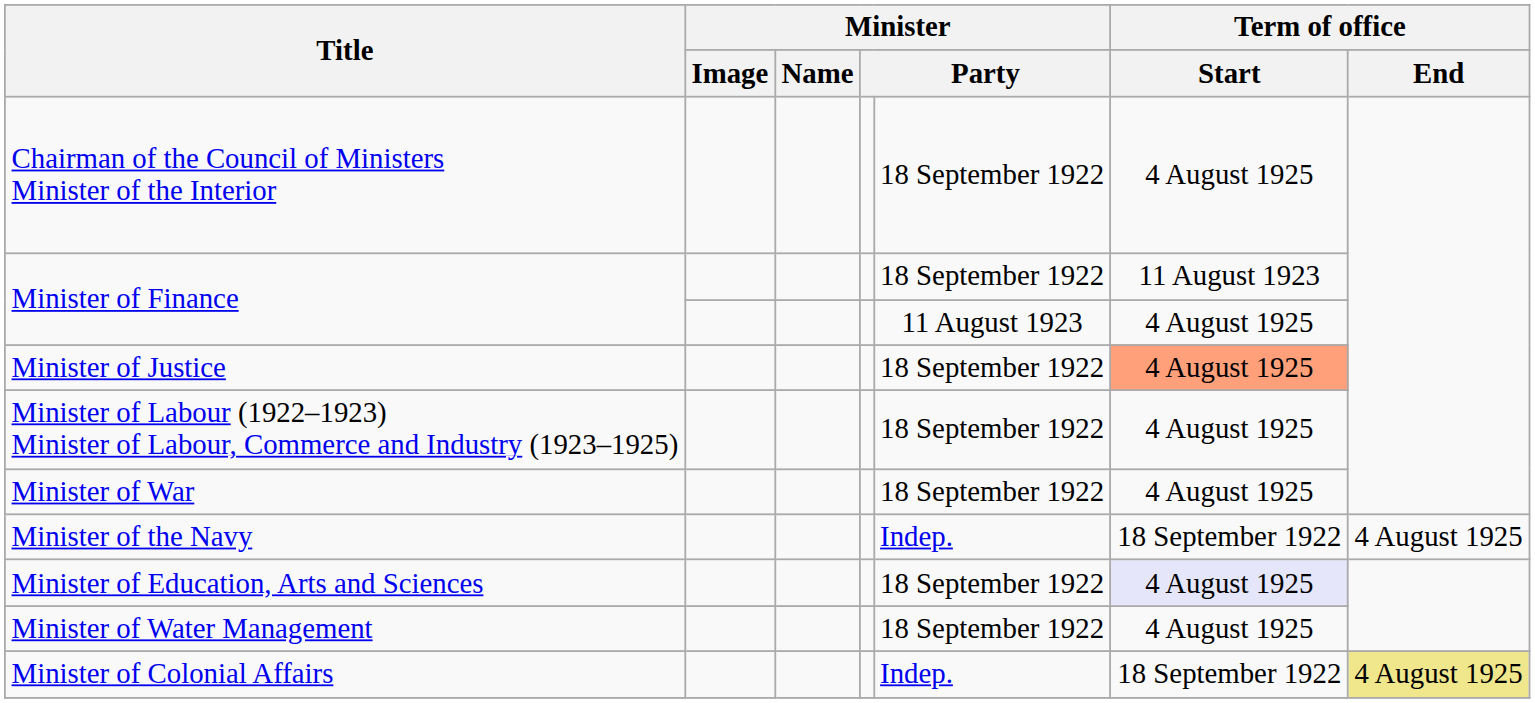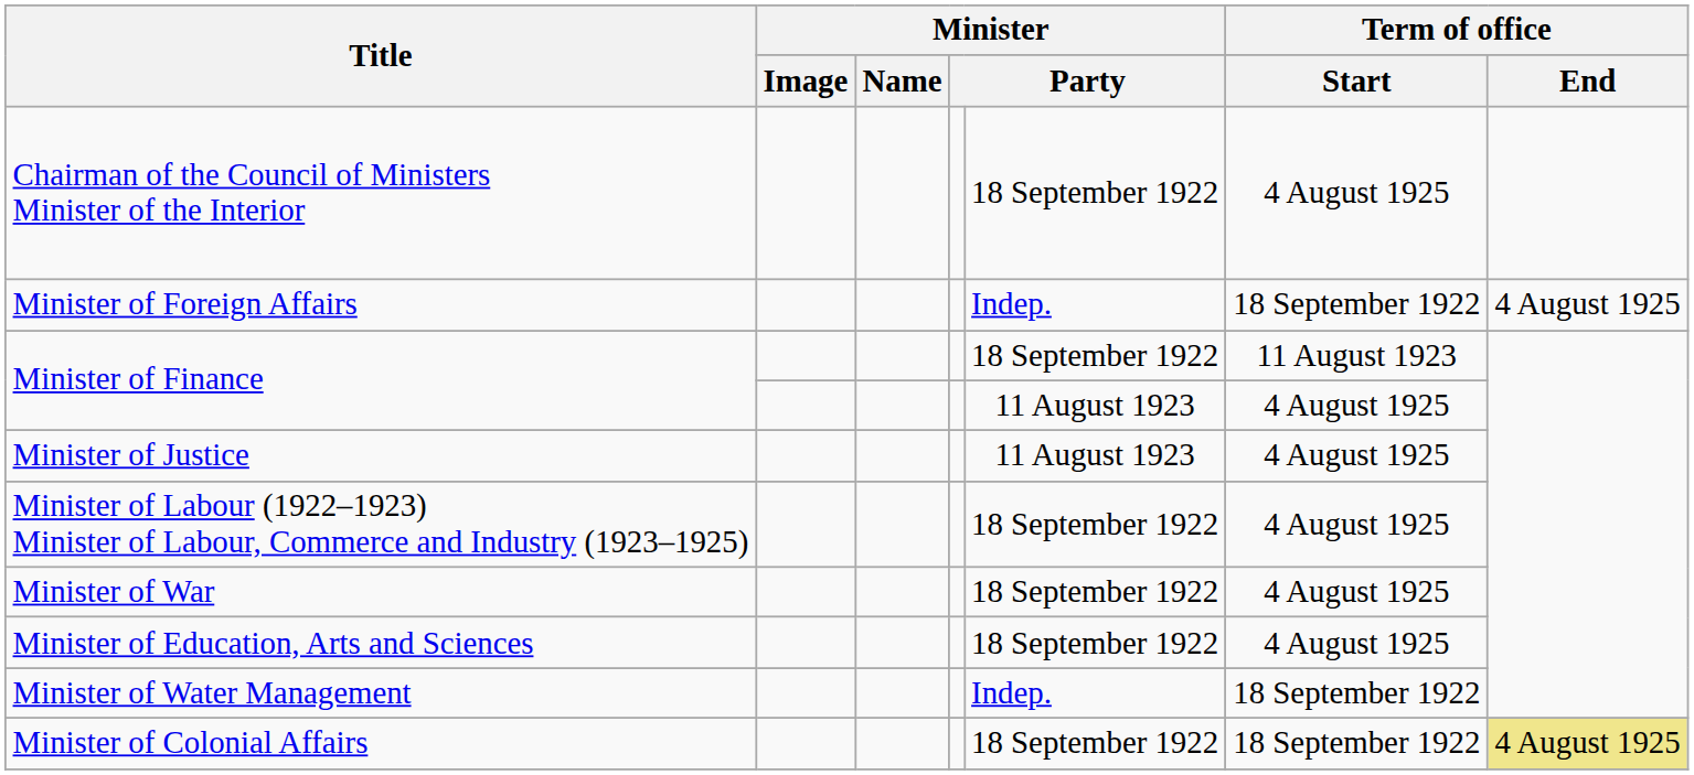+ row: Minister of Foreign Affairs | Indep. | 18 September 1922 | 4 August 1925
Minister of Justice | column 5: 18 September 1922 -> 11 August 1923
Minister of Justice | Term of office / Start: lightsalmon background -> no background
- row: Minister of the Navy | Indep. | 18 September 1922 | 4 August 1925
Minister of Education, Arts and Sciences | Term of office / Start: lavender background -> no background
Minister of Water Management | column 5: 18 September 1922 -> Indep.
Minister of Water Management | Term of office / Start: 4 August 1925 -> 18 September 1922
Minister of Colonial Affairs | column 5: Indep. -> 18 September 1922
